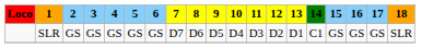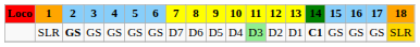row 2 | 2: normal -> bold
row 2 | 11: no background -> lightgreen background
row 2 | 14: normal -> bold
row 2 | 18: no background -> gold background
